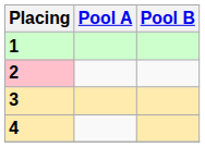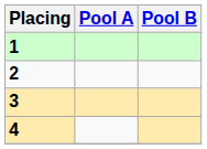2 | Placing: pink background -> no background
